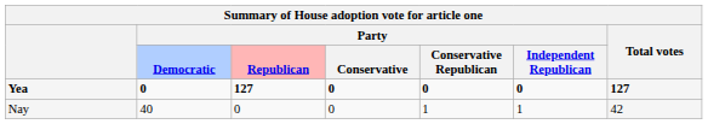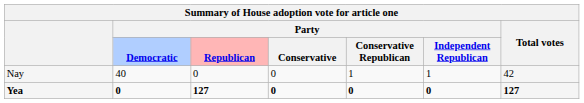rows swapped: Yea <-> Nay
